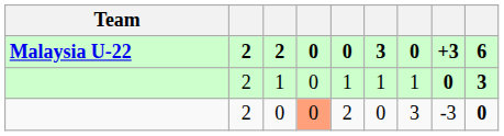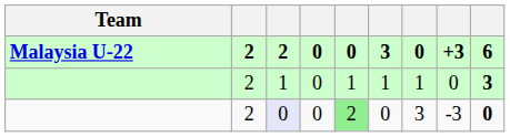row 3 | column 8: bold -> normal
row 4 | column 3: no background -> lavender background
row 4 | column 4: lightsalmon background -> no background
row 4 | column 5: no background -> lightgreen background
